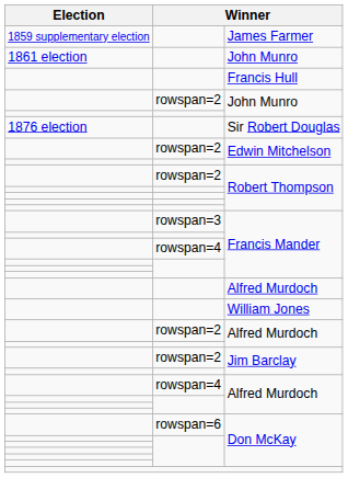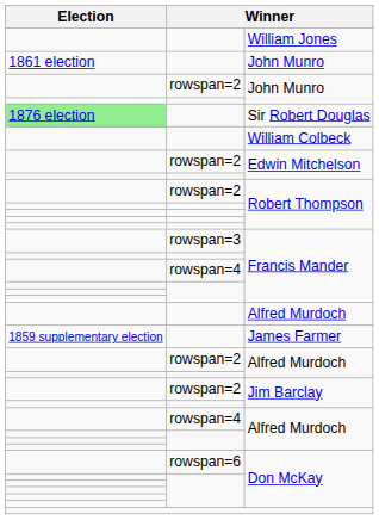rows swapped: James Farmer <-> William Jones
- row: Francis Hull
Sir Robert Douglas | Election: no background -> lightgreen background
+ row: William Colbeck
